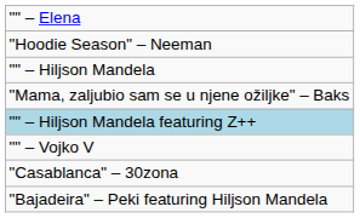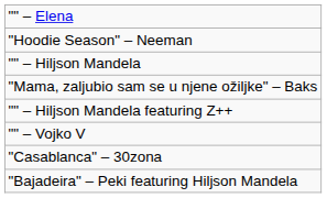row 5 | column 1: lightblue background -> no background
